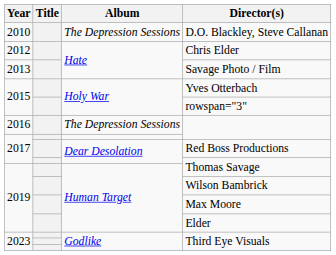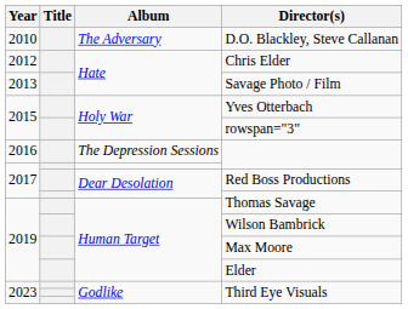D.O. Blackley, Steve Callanan | Album: The Depression Sessions -> The Adversary
